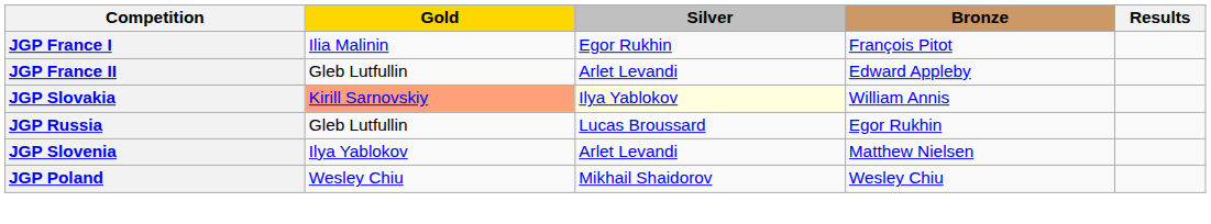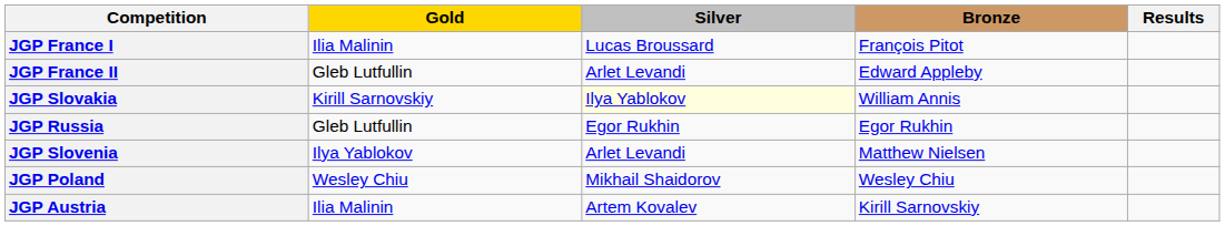JGP France I | Silver: Egor Rukhin -> Lucas Broussard
JGP Slovakia | Gold: lightsalmon background -> no background
JGP Russia | Silver: Lucas Broussard -> Egor Rukhin
+ row: JGP Austria | Ilia Malinin | Artem Kovalev | Kirill Sarnovskiy
